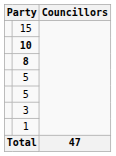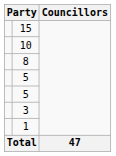10 | column 2: bold -> normal
8 | column 2: bold -> normal
